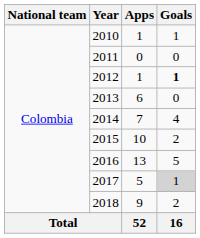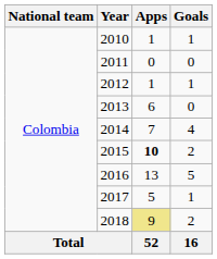2012 | Goals: bold -> normal
2015 | Apps: normal -> bold
2017 | Goals: lightgrey background -> no background
2018 | Apps: no background -> khaki background
